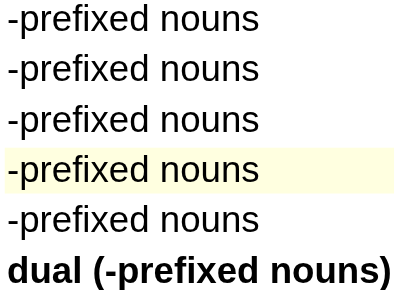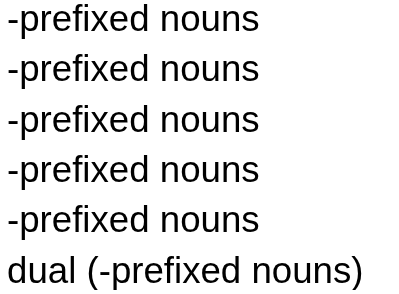row 4 | column 1: lightyellow background -> no background
row 6 | column 1: bold -> normal
